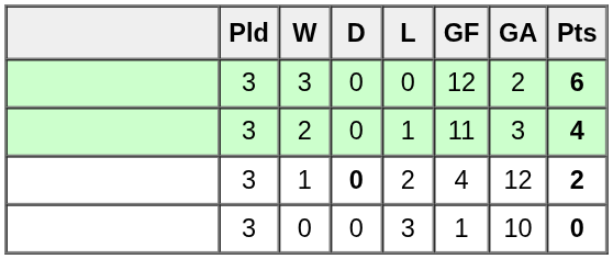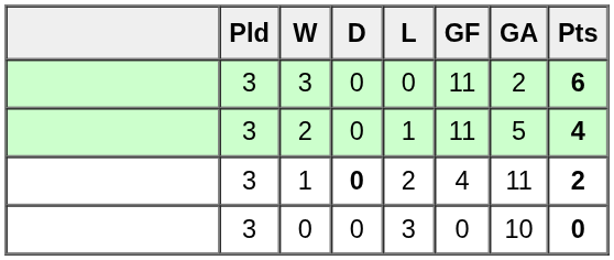row 2 | GF: 12 -> 11
row 3 | GA: 3 -> 5
row 4 | GA: 12 -> 11
row 5 | GF: 1 -> 0
